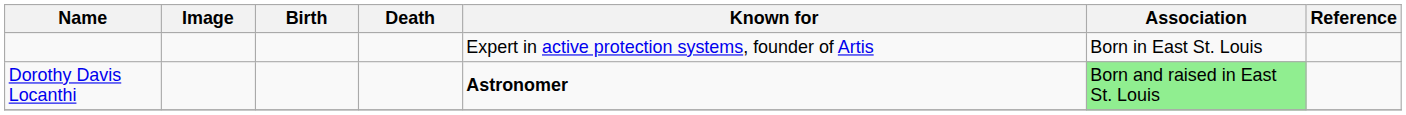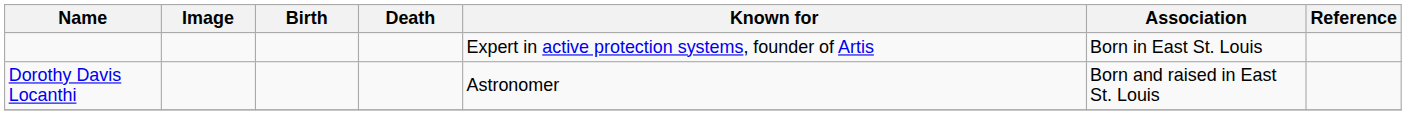Dorothy Davis Locanthi | Known for: bold -> normal
Dorothy Davis Locanthi | Association: lightgreen background -> no background
